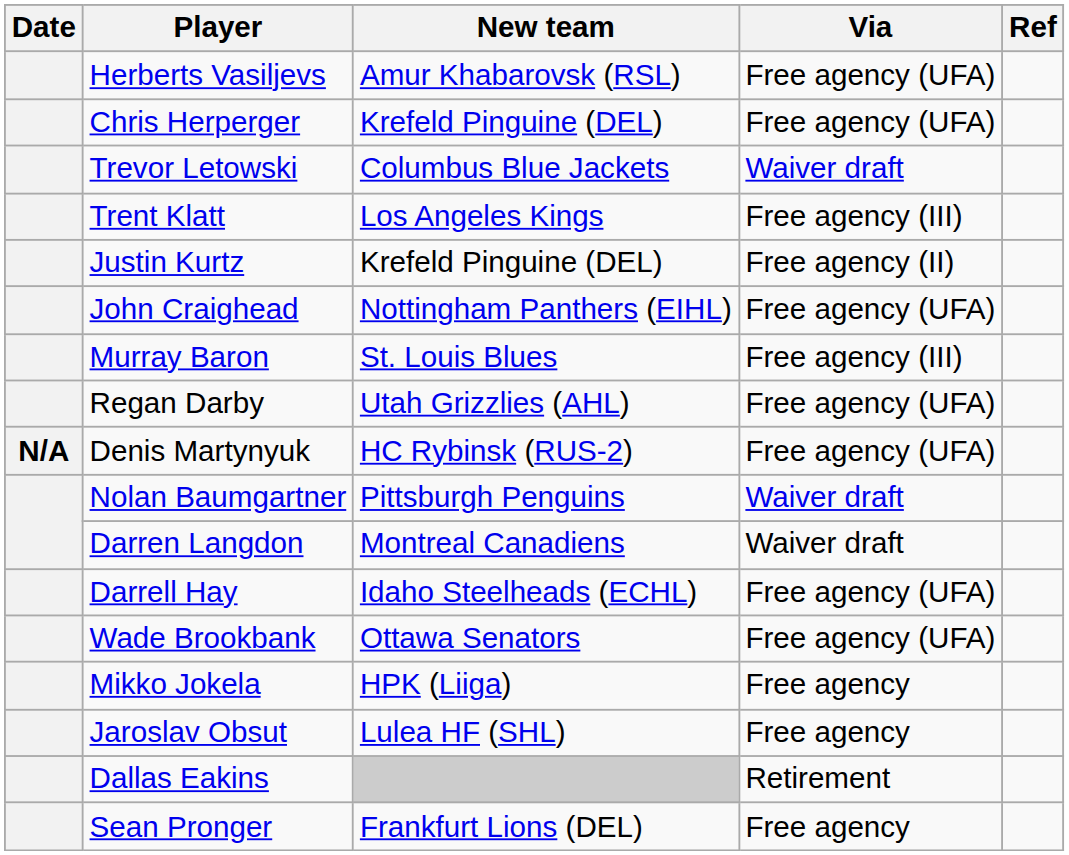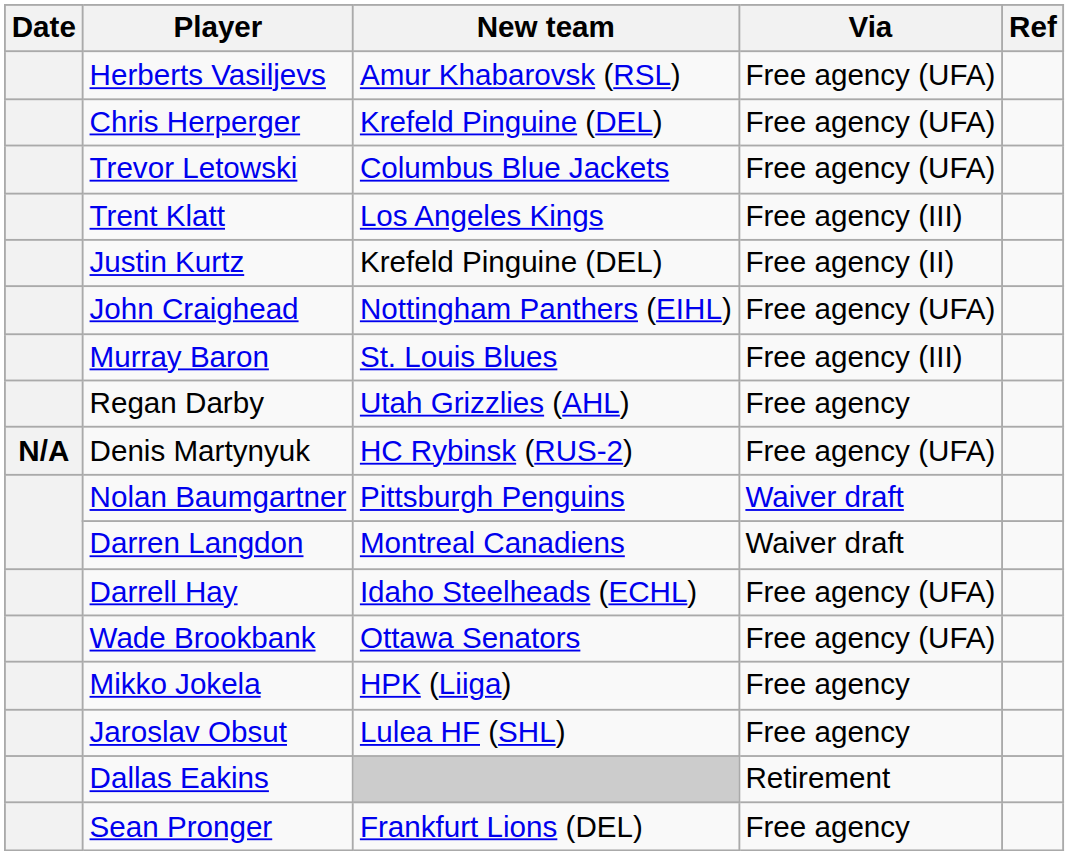Trevor Letowski | Via: Waiver draft -> Free agency (UFA)
Regan Darby | Via: Free agency (UFA) -> Free agency
